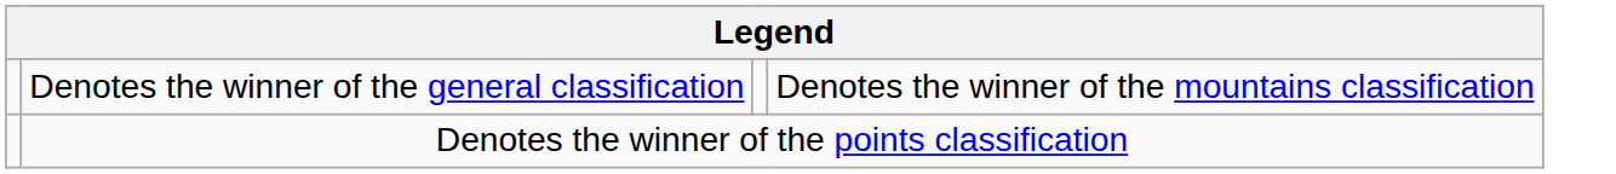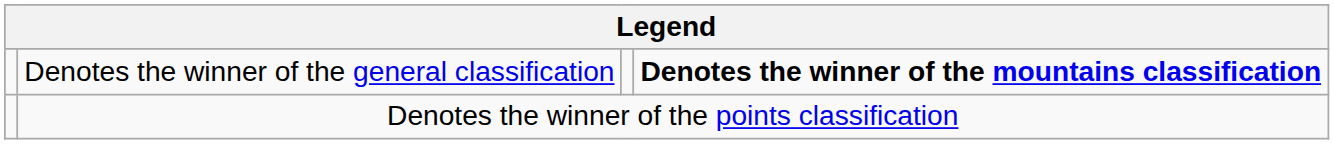Denotes the winner of the general classification | column 4: normal -> bold
